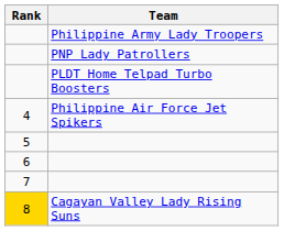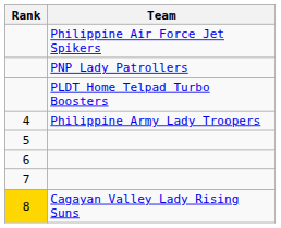row 2 | Team: Philippine Army Lady Troopers -> Philippine Air Force Jet Spikers
row 5 | Team: Philippine Air Force Jet Spikers -> Philippine Army Lady Troopers
